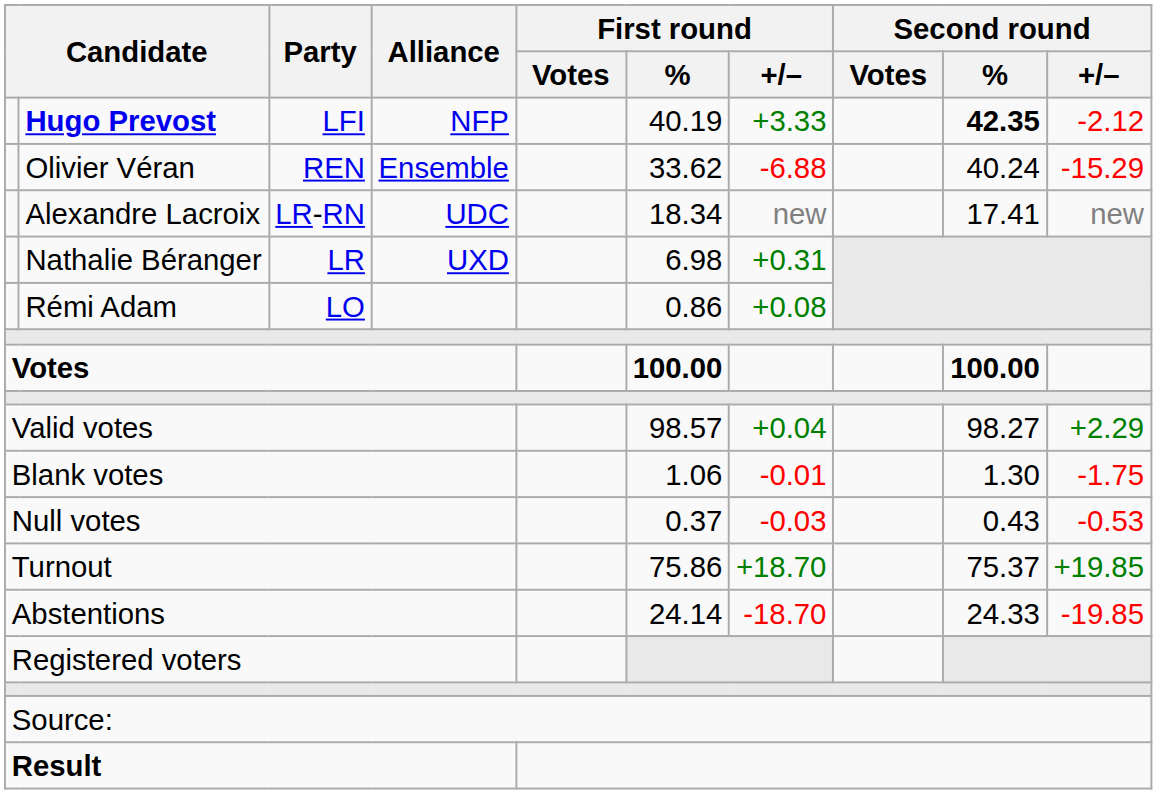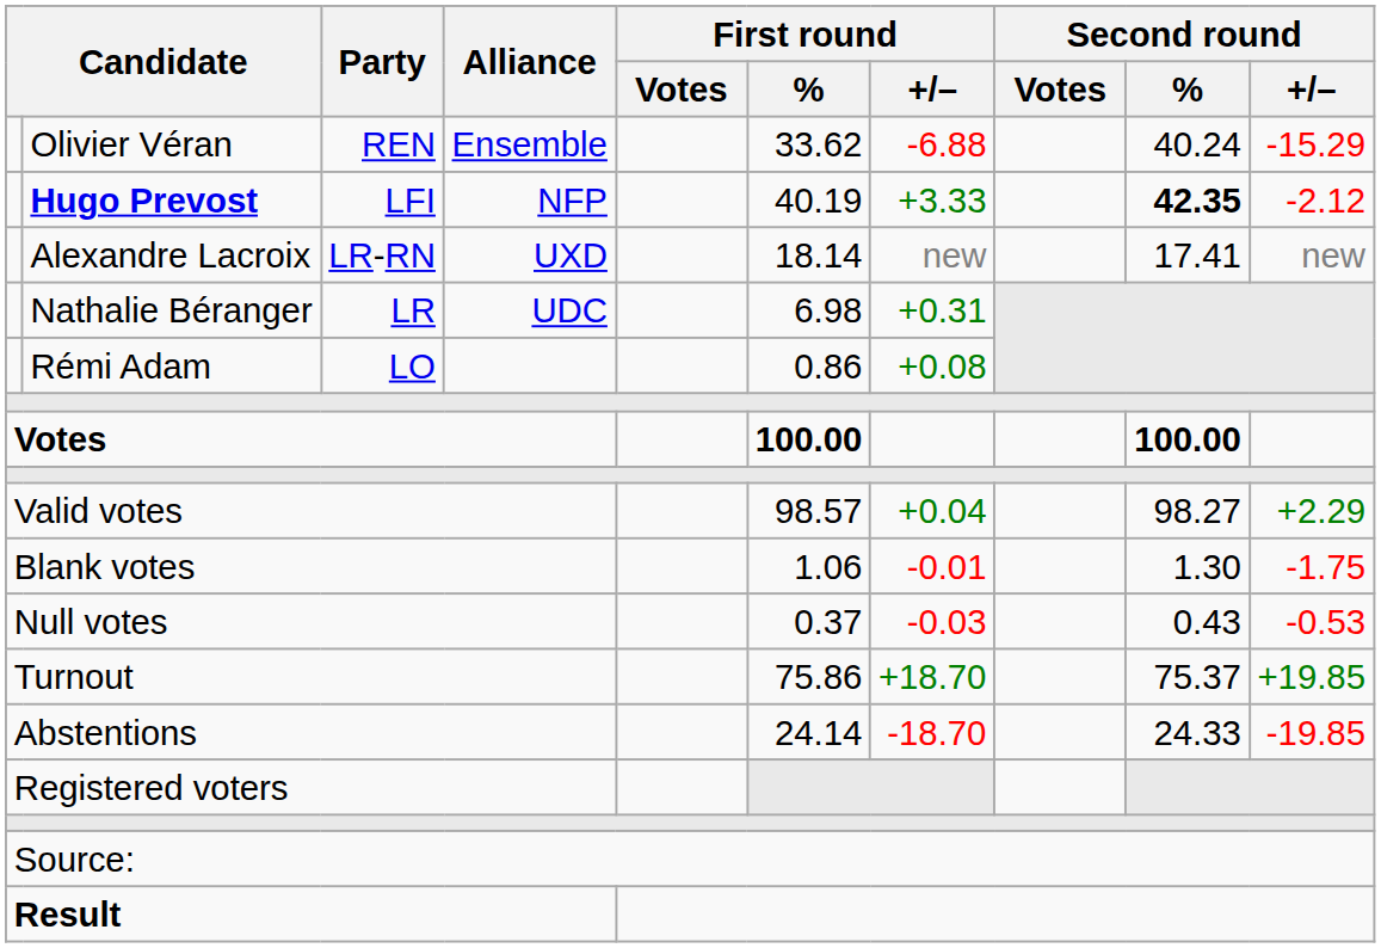rows swapped: Hugo Prevost <-> Olivier Véran
Alexandre Lacroix | Alliance: UDC -> UXD
Alexandre Lacroix | First round / %: 18.34 -> 18.14
Nathalie Béranger | Alliance: UXD -> UDC
